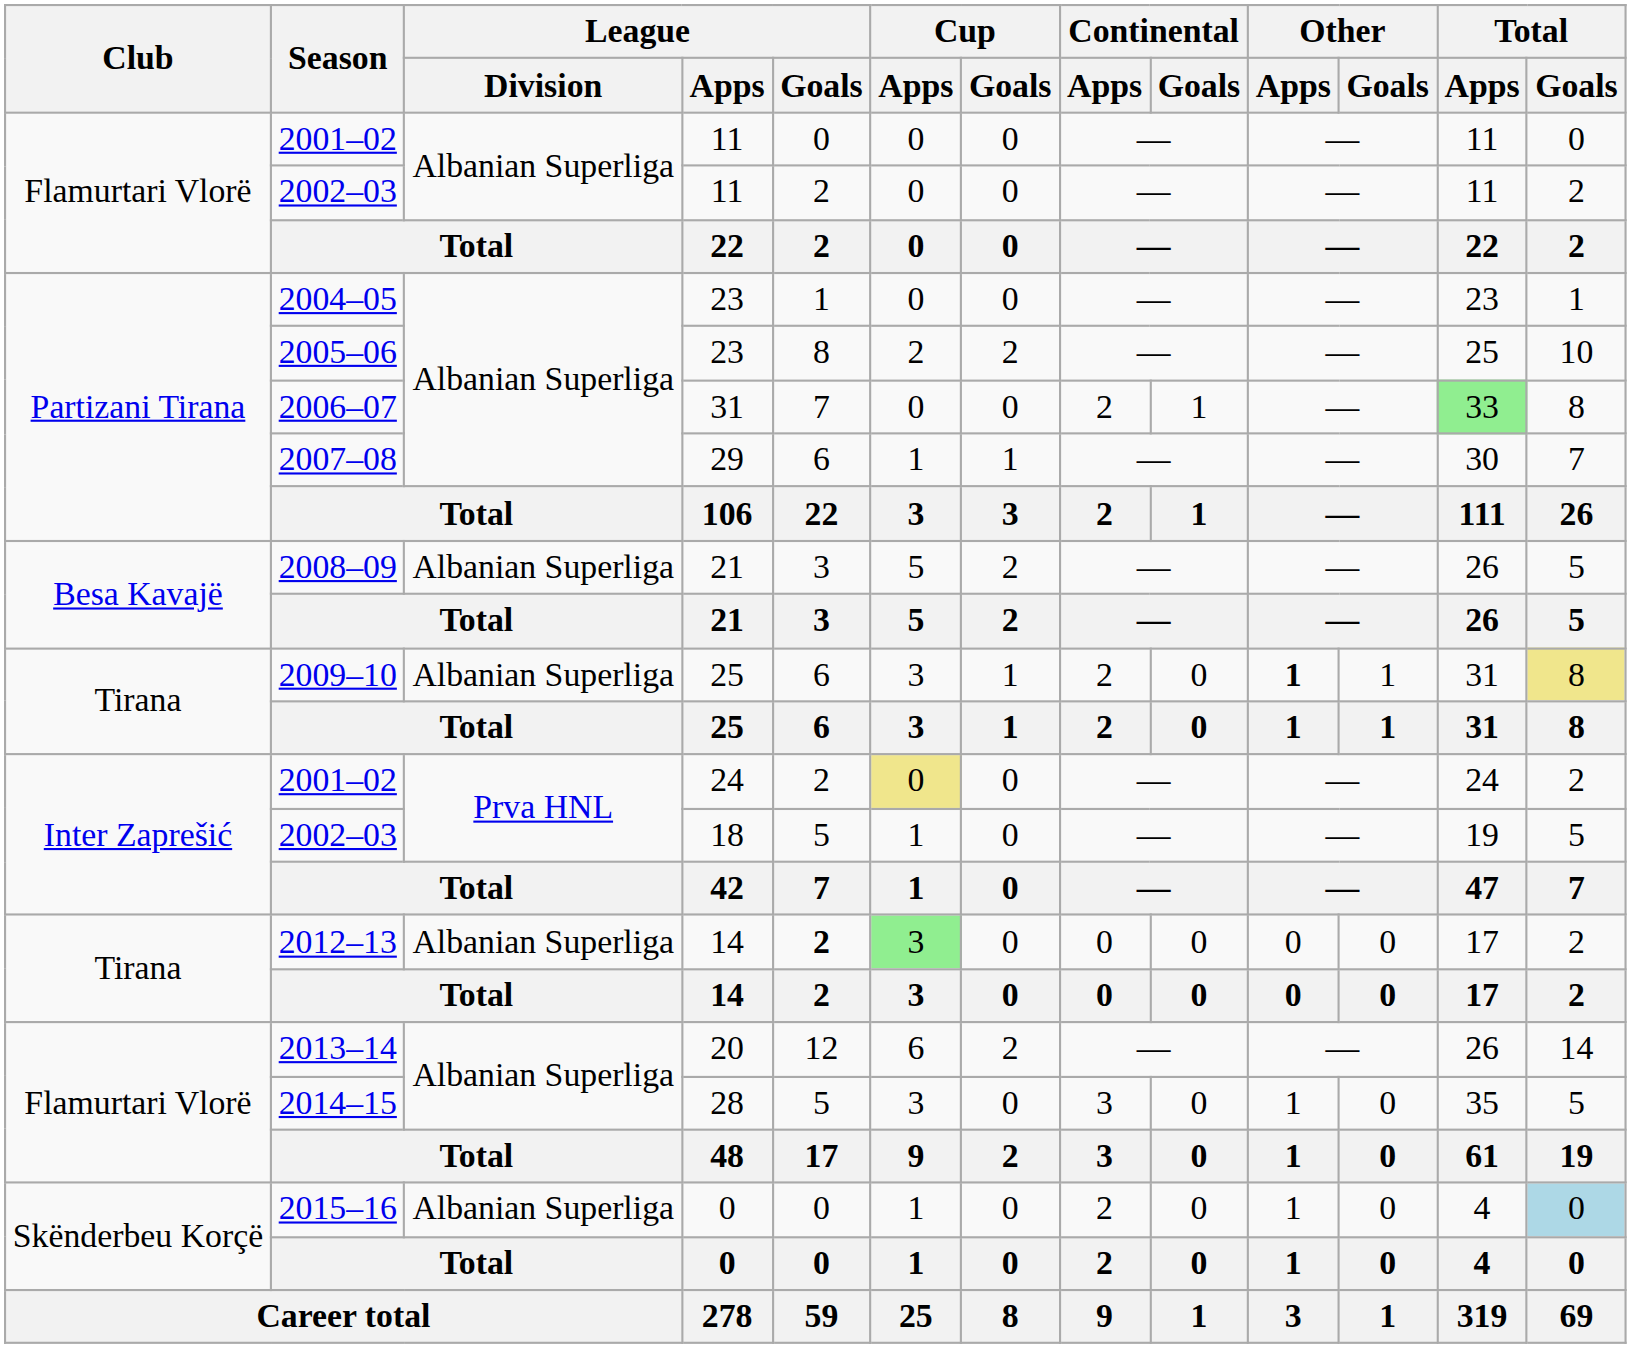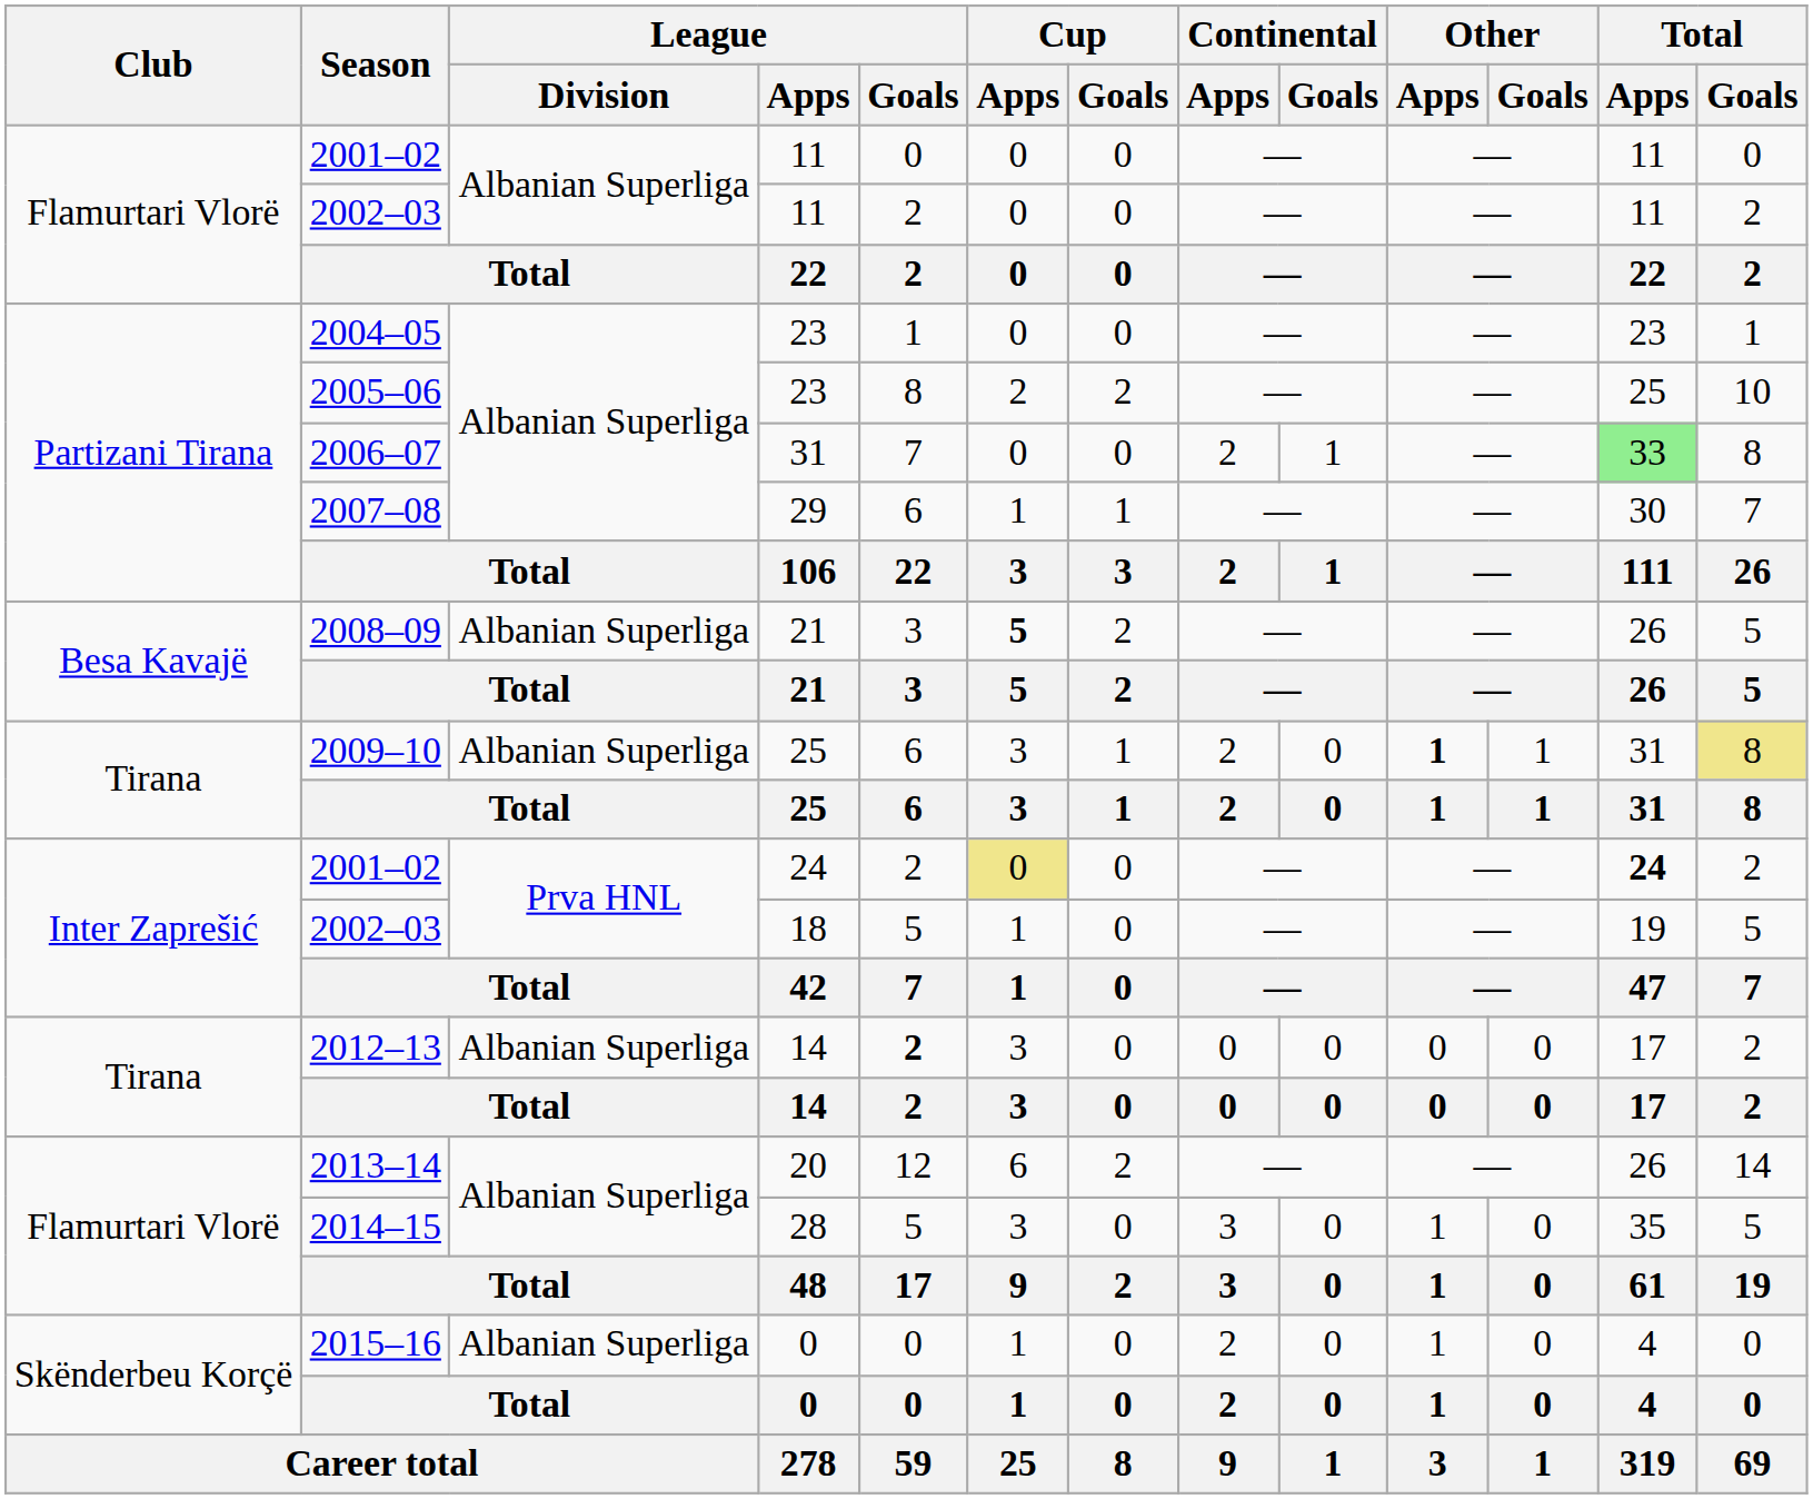2008–09 | Cup / Apps: normal -> bold
2001–02 / 24 | Total / Apps: normal -> bold
2012–13 | Cup / Apps: lightgreen background -> no background
2015–16 | Total / Goals: lightblue background -> no background
